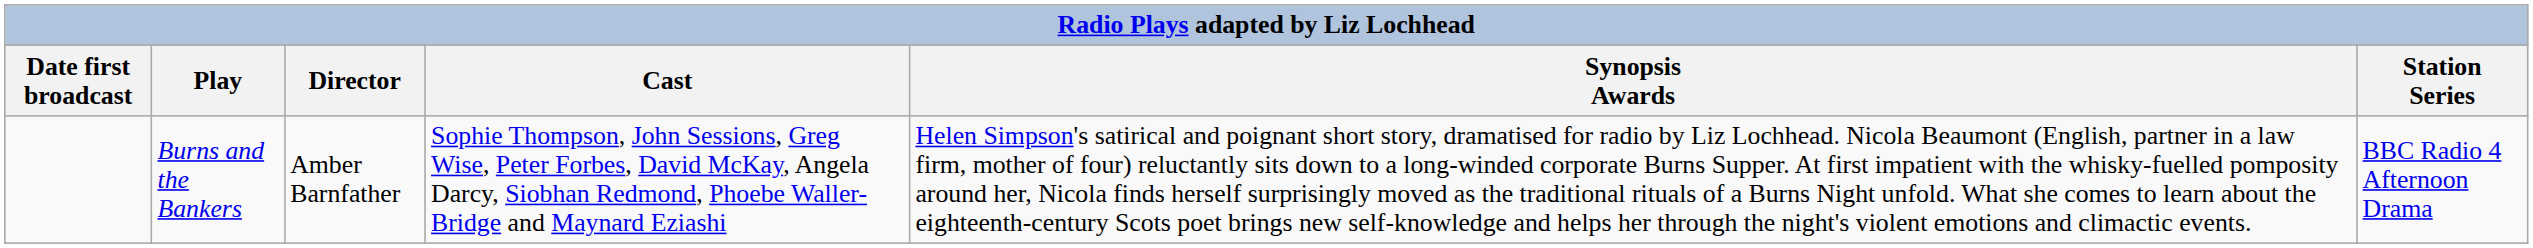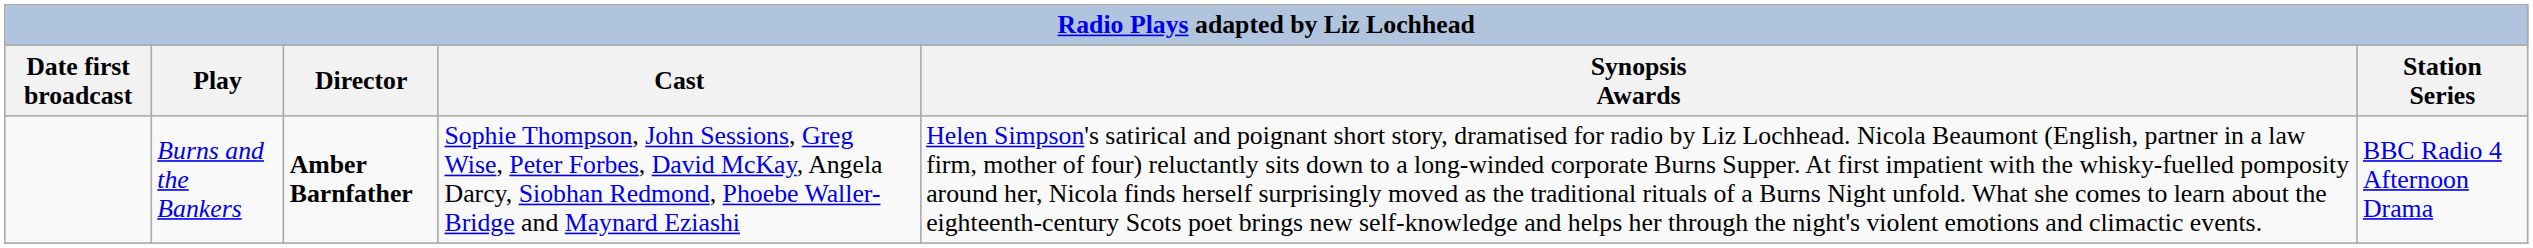Burns and the Bankers | Director: normal -> bold
